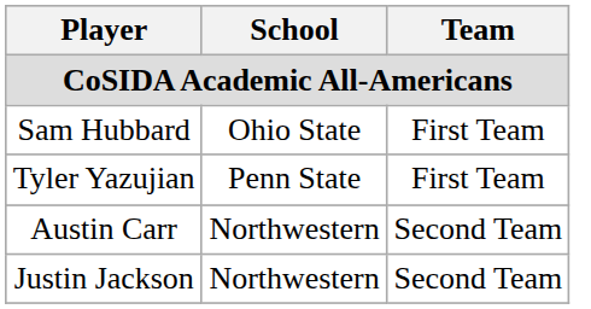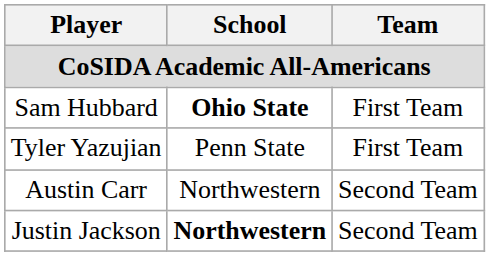Sam Hubbard | School: normal -> bold
Justin Jackson | School: normal -> bold
